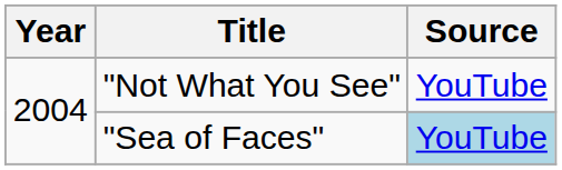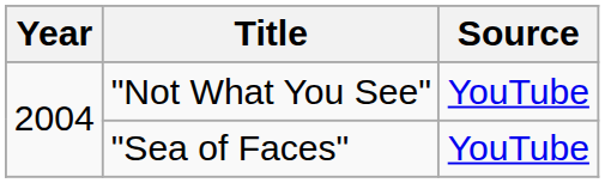"Sea of Faces" | Source: lightblue background -> no background
